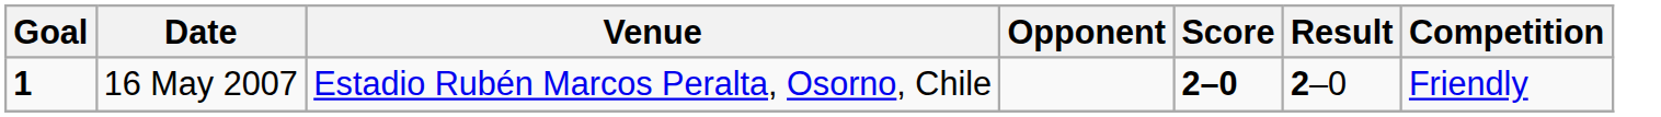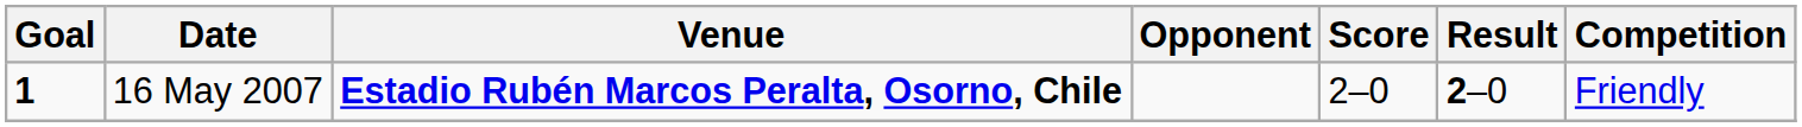16 May 2007 | Venue: normal -> bold
16 May 2007 | Score: bold -> normal
